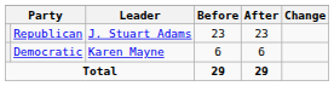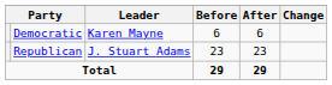rows swapped: Republican <-> Democratic
